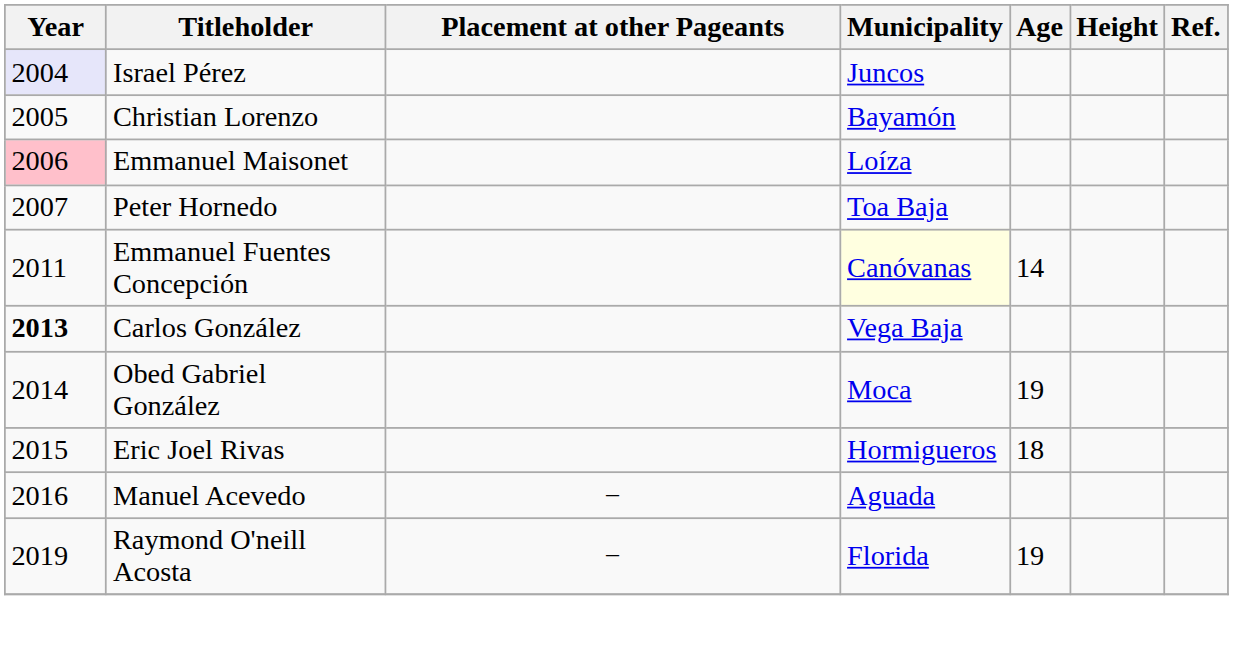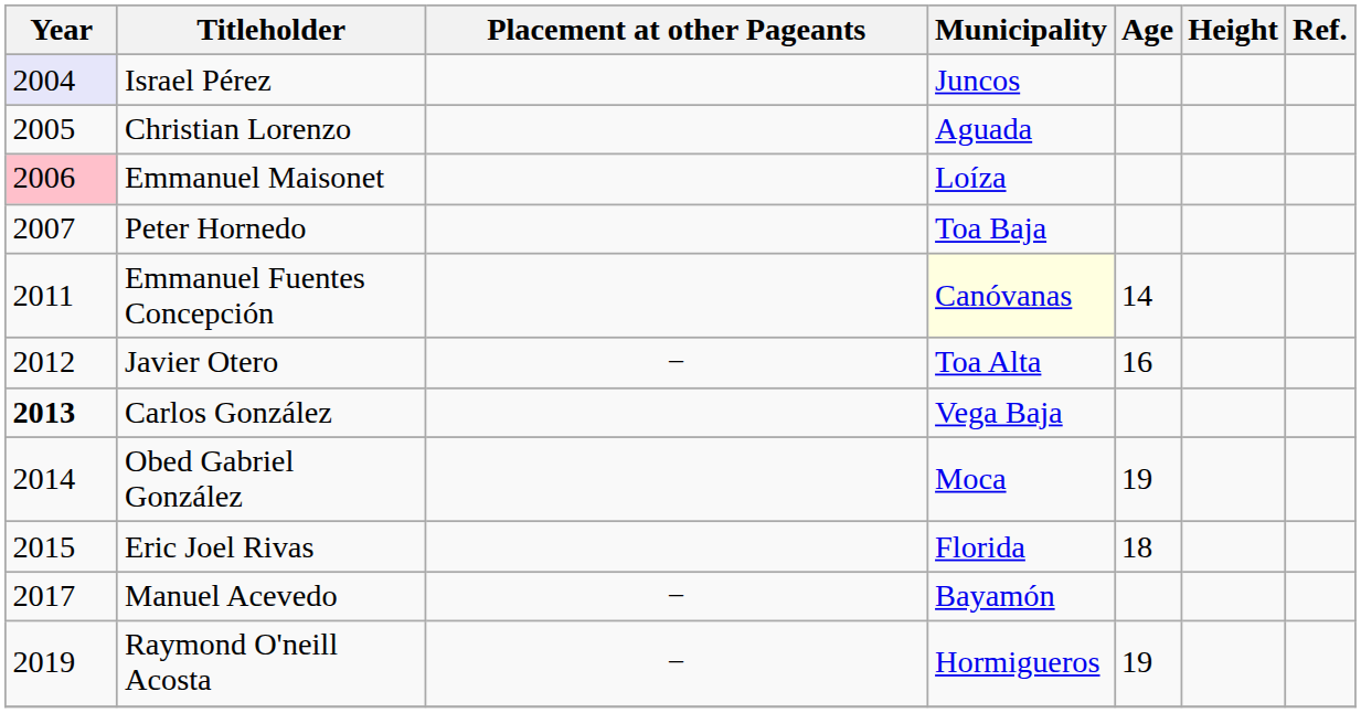Christian Lorenzo | Municipality: Bayamón -> Aguada
+ row: 2012 | Javier Otero | − | Toa Alta | 16
Eric Joel Rivas | Municipality: Hormigueros -> Florida
Manuel Acevedo | Year: 2016 -> 2017
Manuel Acevedo | Municipality: Aguada -> Bayamón
Raymond O'neill Acosta | Municipality: Florida -> Hormigueros
